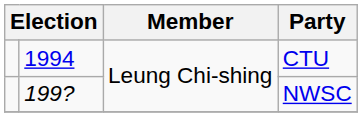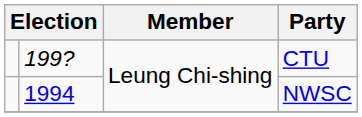CTU | column 2: 1994 -> 199?
NWSC | column 2: 199? -> 1994
